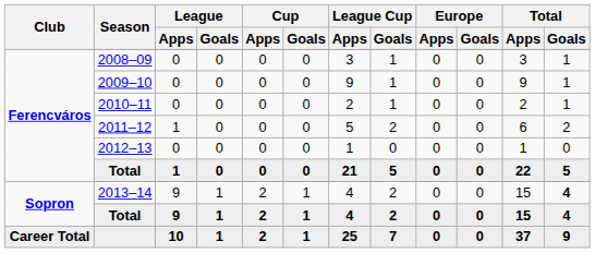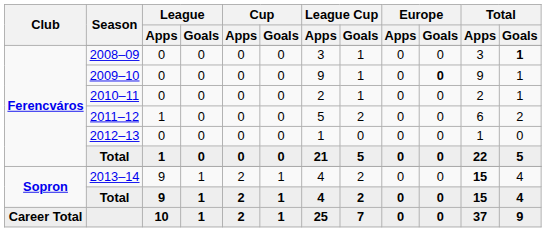2008–09 | Total / Goals: normal -> bold
2009–10 | Europe / Goals: normal -> bold
2013–14 | Total / Apps: normal -> bold
2013–14 | Total / Goals: bold -> normal
